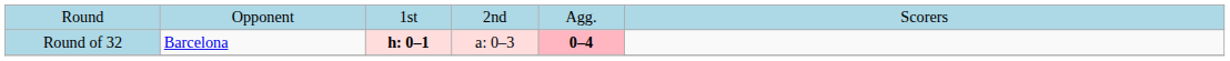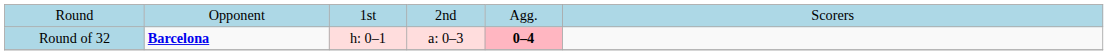Round of 32 | column 2: normal -> bold
Round of 32 | column 3: bold -> normal
